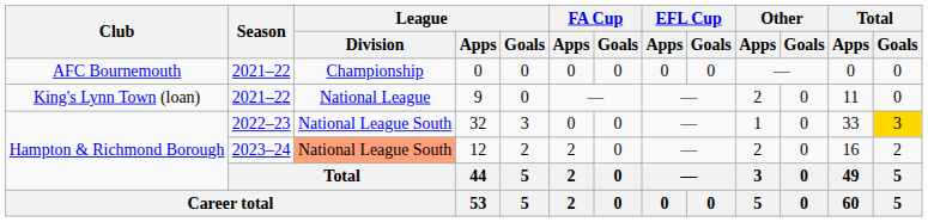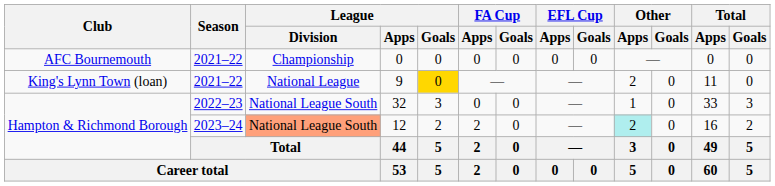9 | League / Goals: no background -> gold background
32 | Total / Goals: gold background -> no background
12 | Other / Apps: no background -> paleturquoise background
